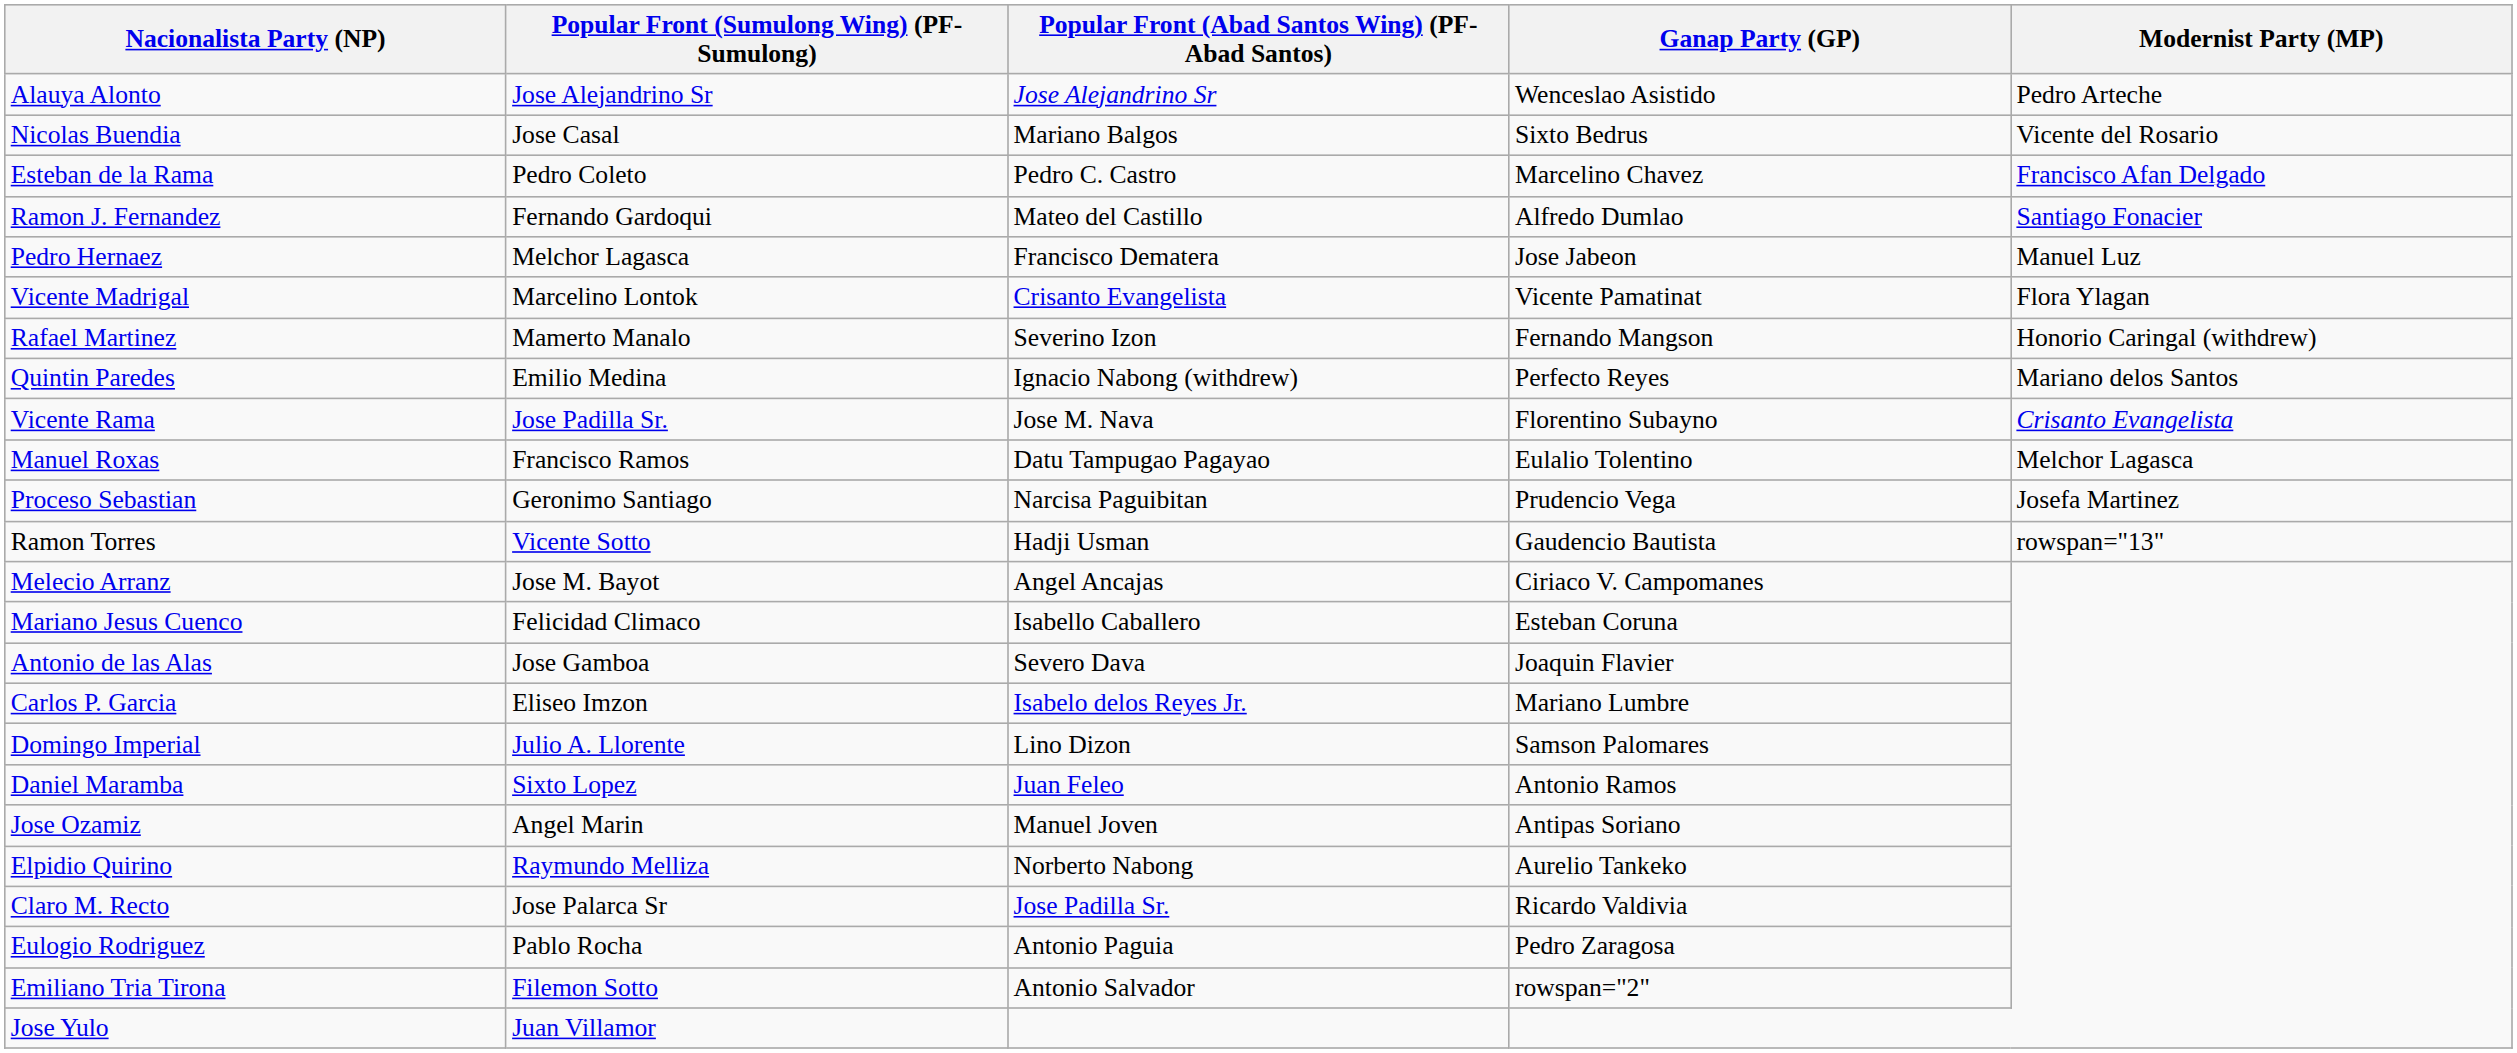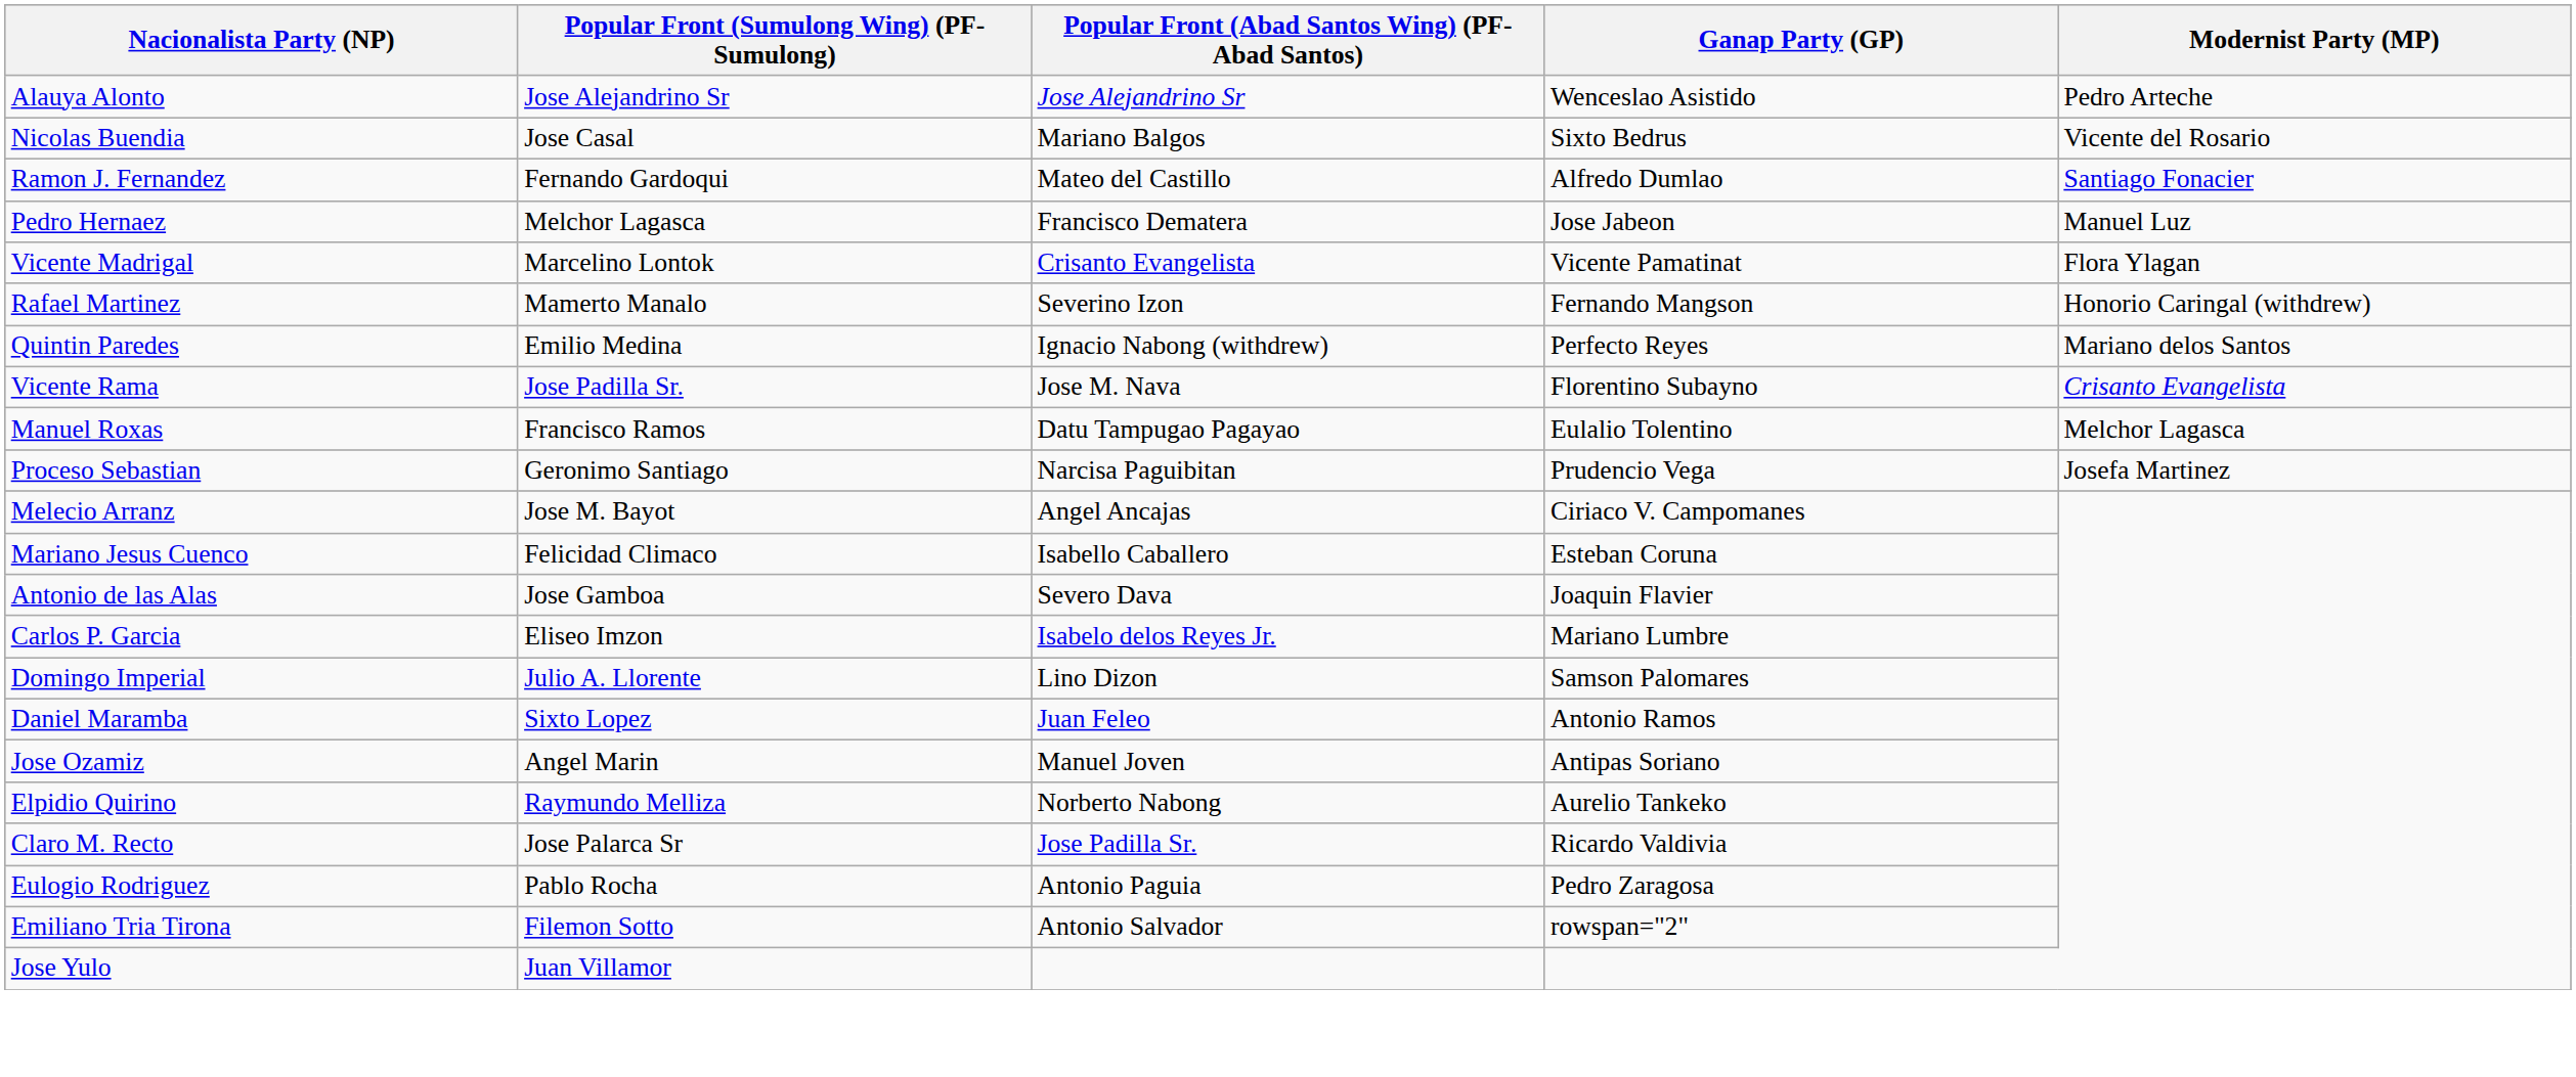- row: Esteban de la Rama | Pedro Coleto | Pedro C. Castro | Marcelino Chavez | Francisco Afan Delgado
- row: Ramon Torres | Vicente Sotto | Hadji Usman | Gaudencio Bautista | rowspan="13"
